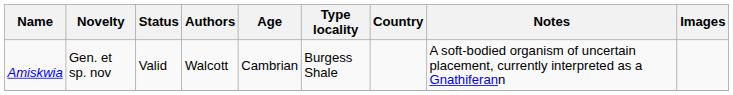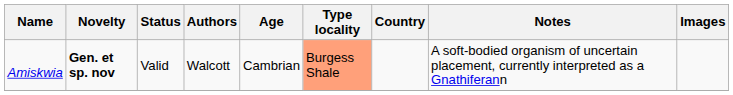Amiskwia | Novelty: normal -> bold
Amiskwia | Type locality: no background -> lightsalmon background
